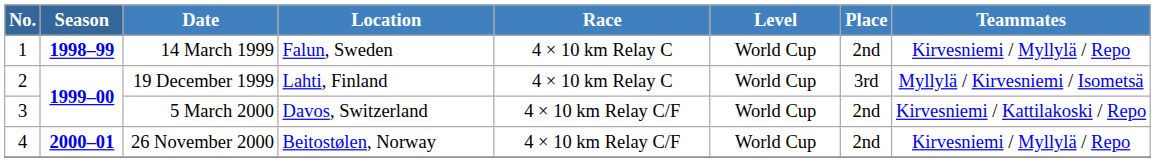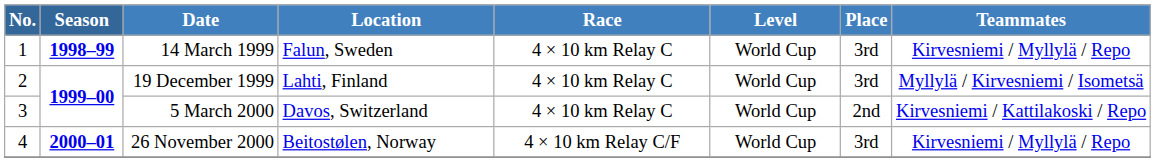14 March 1999 | Place: 2nd -> 3rd
5 March 2000 | Race: 4 × 10 km Relay C/F -> 4 × 10 km Relay C
26 November 2000 | Place: 2nd -> 3rd
